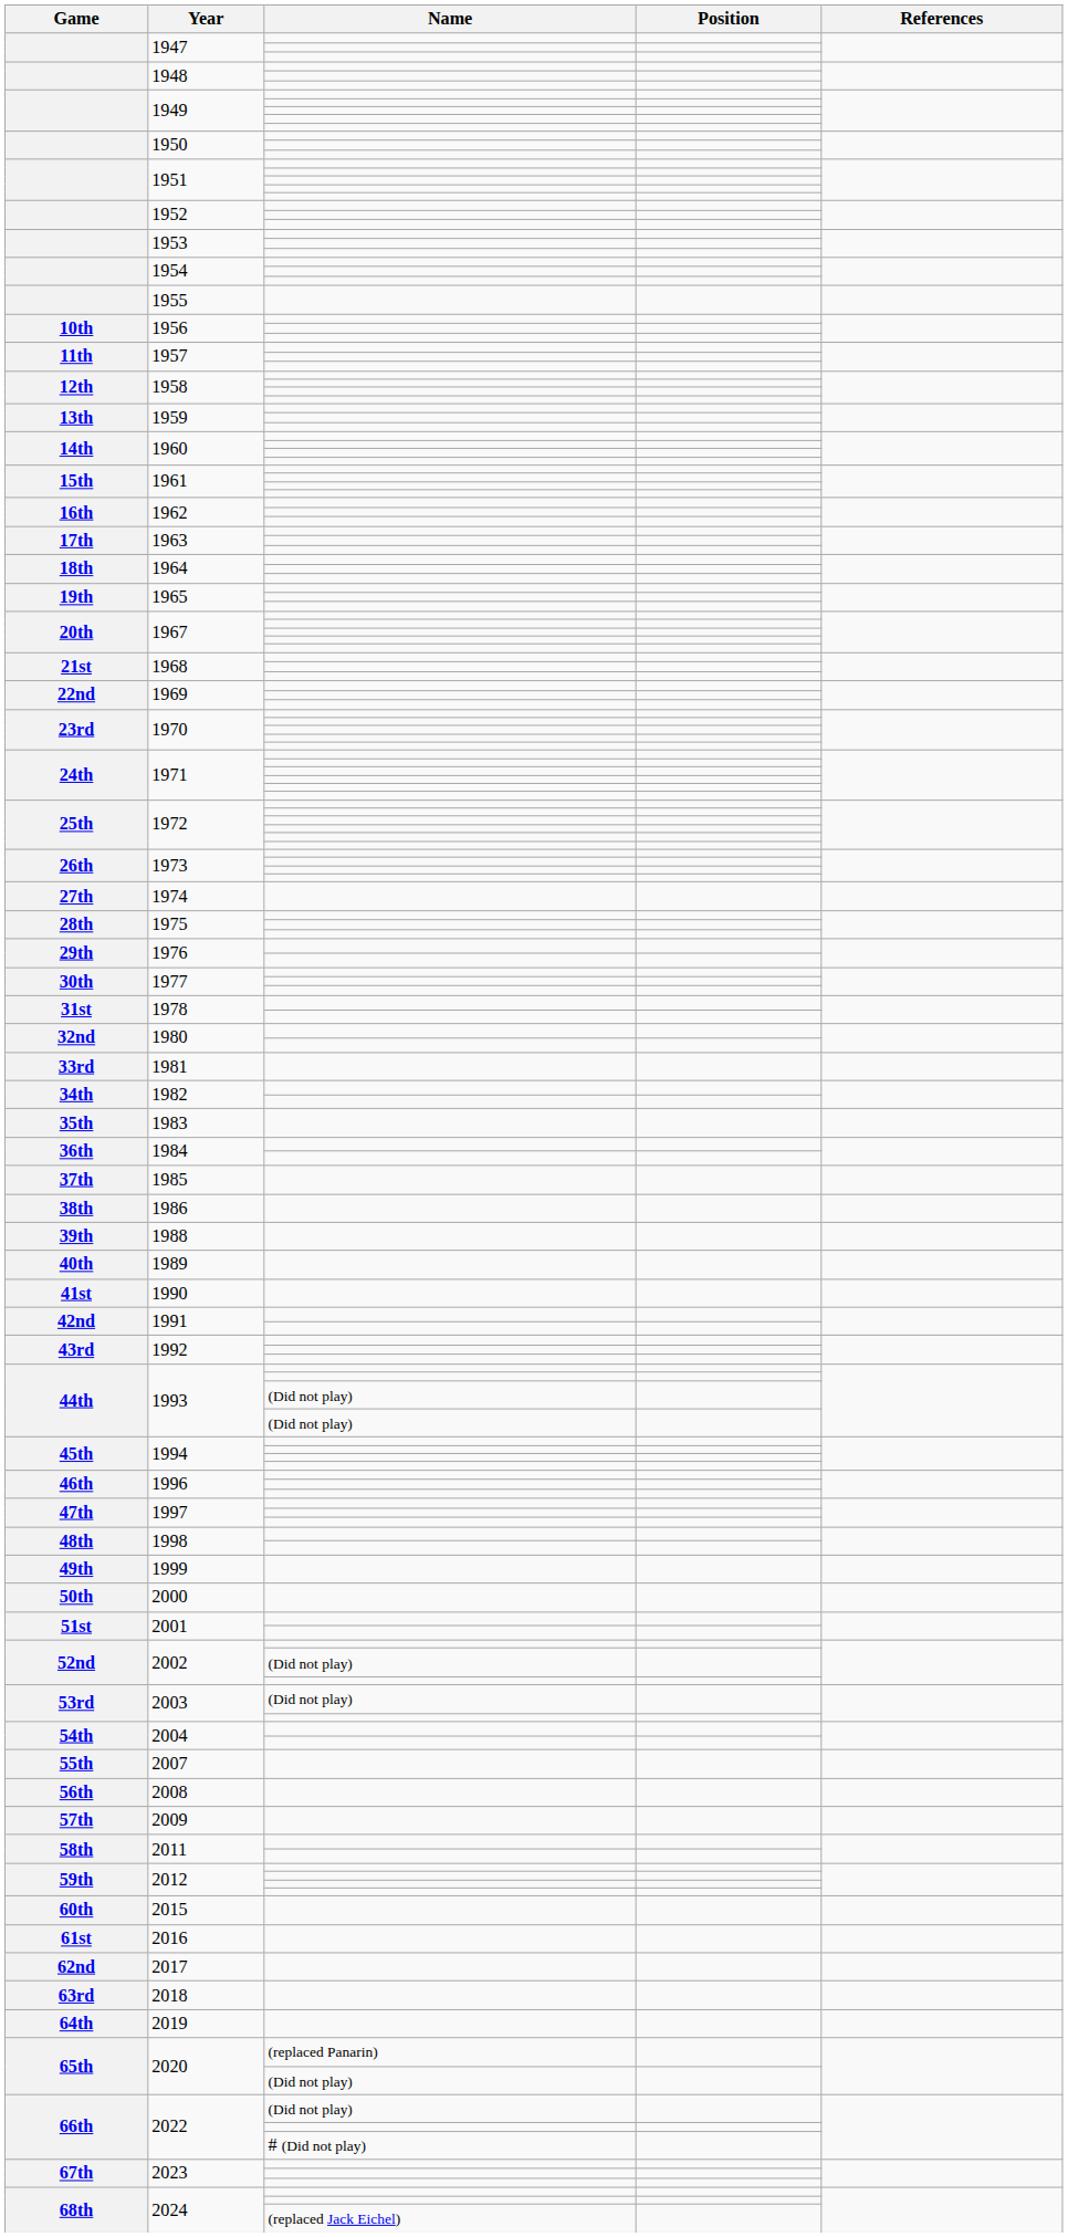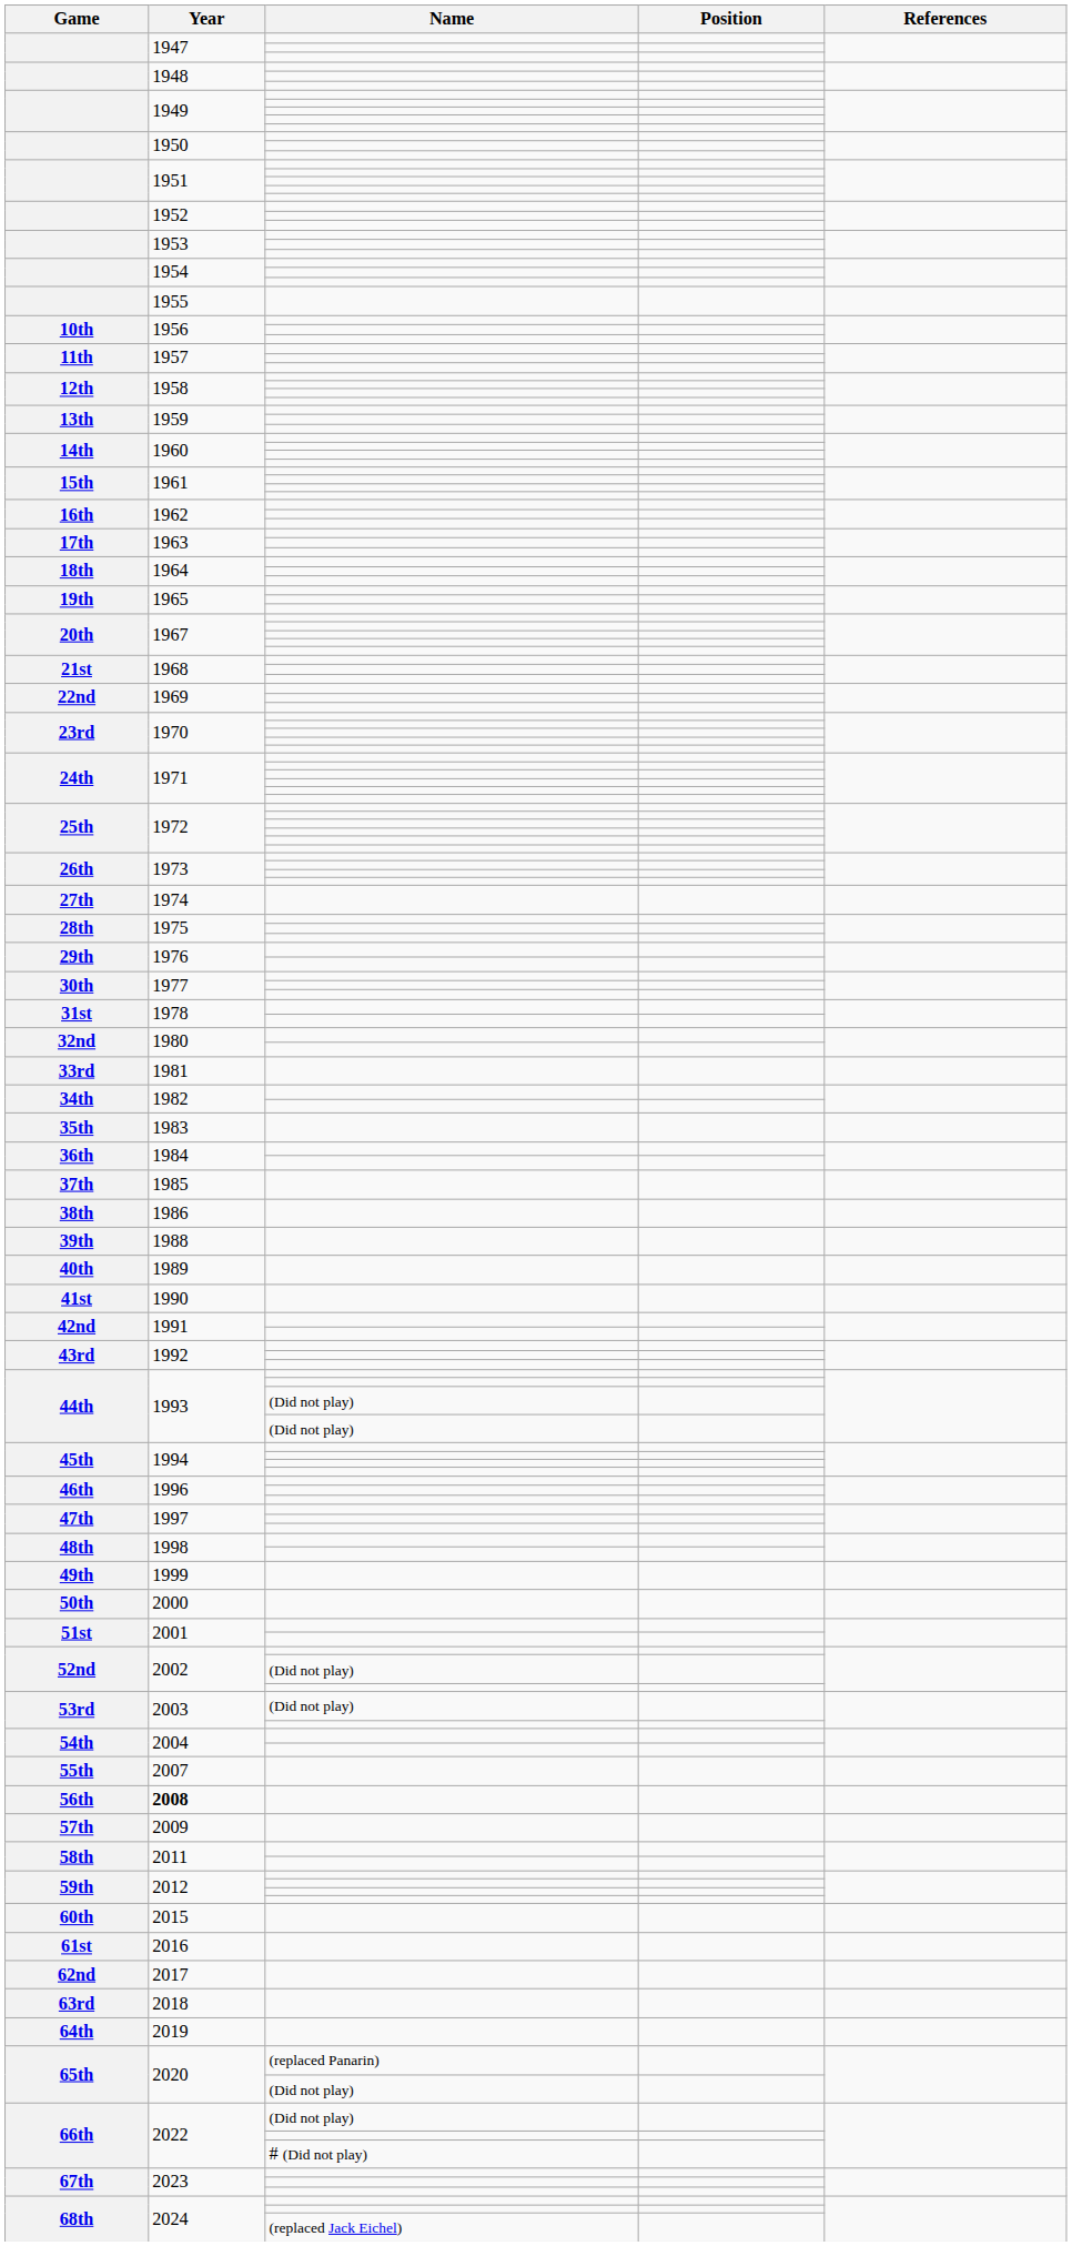2008 | Year: normal -> bold
